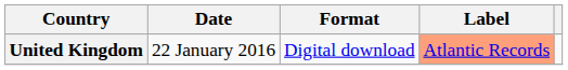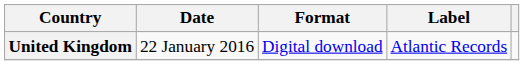United Kingdom | Label: lightsalmon background -> no background
